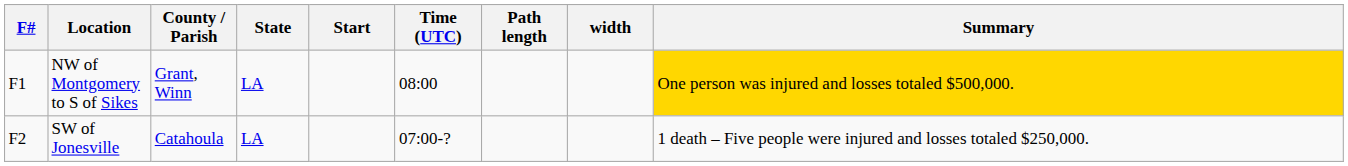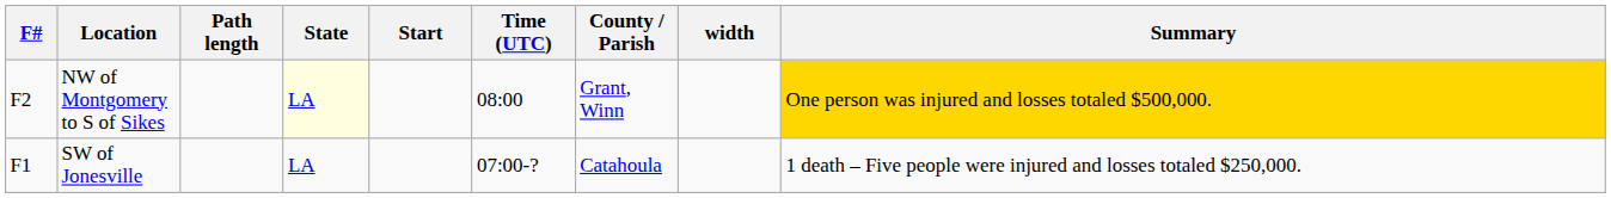columns swapped: County / Parish <-> Path length
NW of Montgomery to S of Sikes | F#: F1 -> F2
NW of Montgomery to S of Sikes | State: no background -> lightyellow background
SW of Jonesville | F#: F2 -> F1
